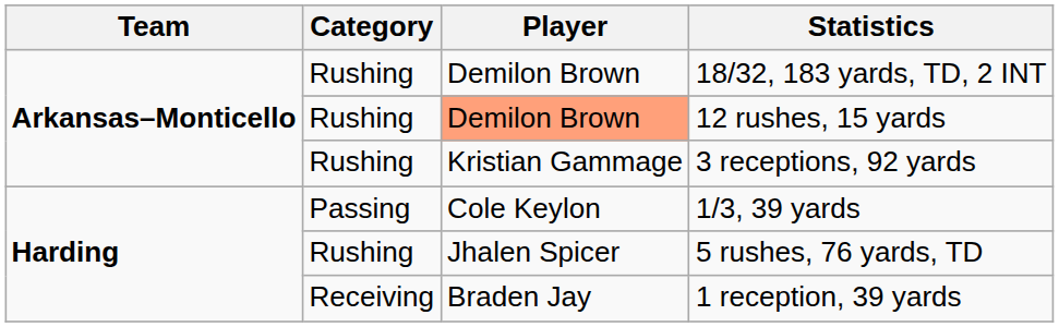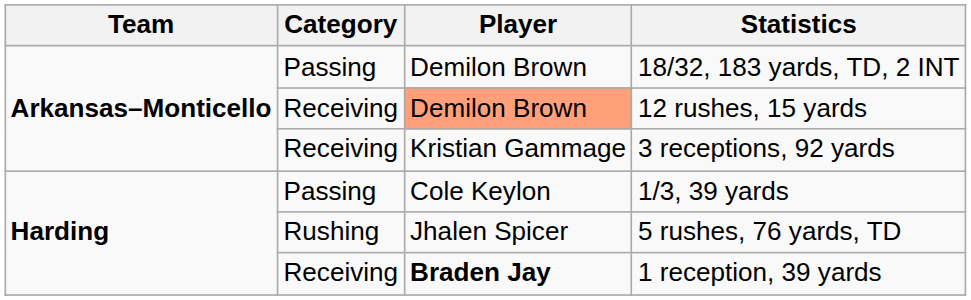18/32, 183 yards, TD, 2 INT | Category: Rushing -> Passing
12 rushes, 15 yards | Category: Rushing -> Receiving
3 receptions, 92 yards | Category: Rushing -> Receiving
1 reception, 39 yards | Player: normal -> bold
